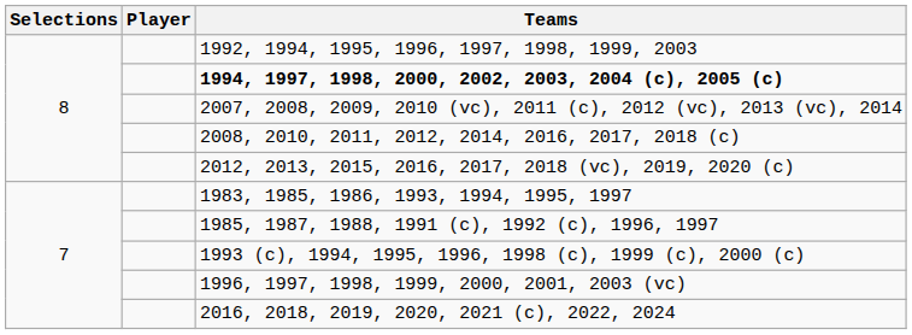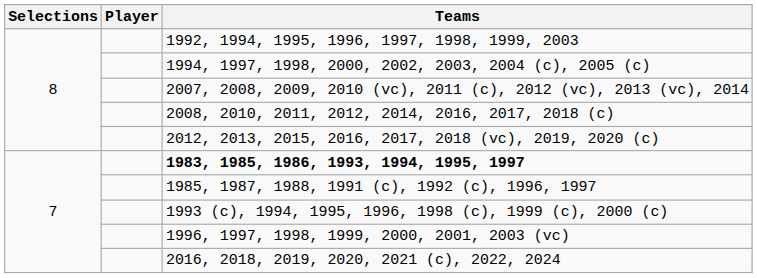1994, 1997, 1998, 2000, 2002, 2003, 2004 (c), 2005 (c) | Teams: bold -> normal
1983, 1985, 1986, 1993, 1994, 1995, 1997 | Teams: normal -> bold
